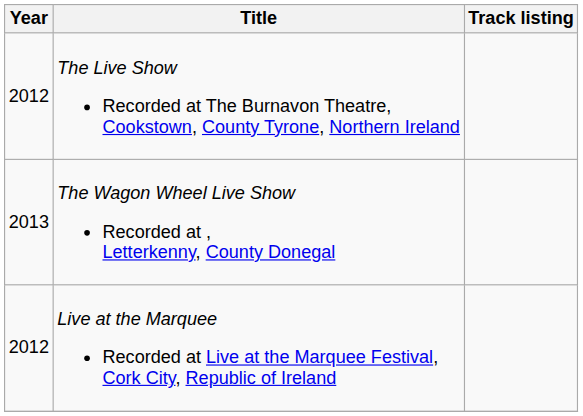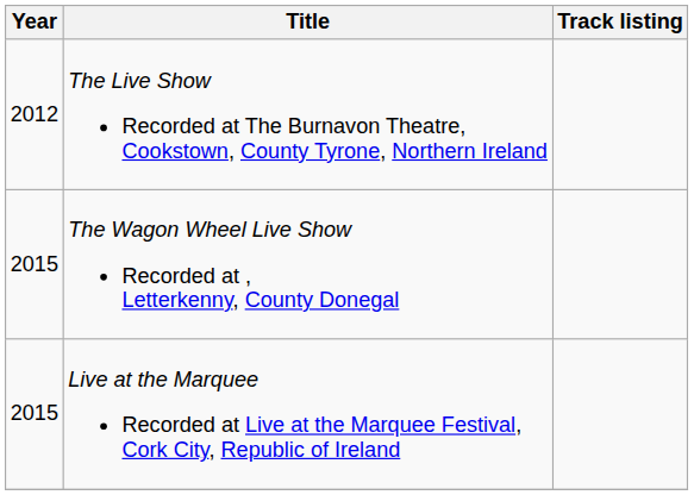row 3 | Year: 2013 -> 2015
row 4 | Year: 2012 -> 2015
